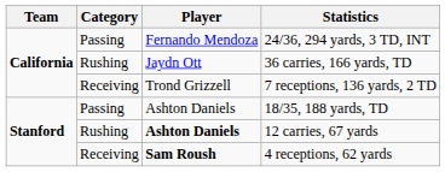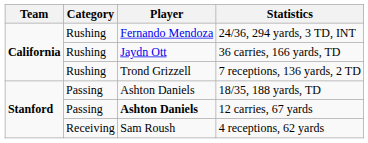24/36, 294 yards, 3 TD, INT | Category: Passing -> Rushing
7 receptions, 136 yards, 2 TD | Category: Receiving -> Rushing
12 carries, 67 yards | Category: Rushing -> Passing
4 receptions, 62 yards | Player: bold -> normal
